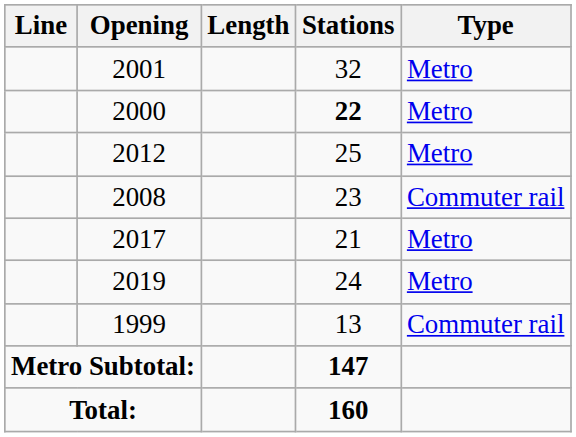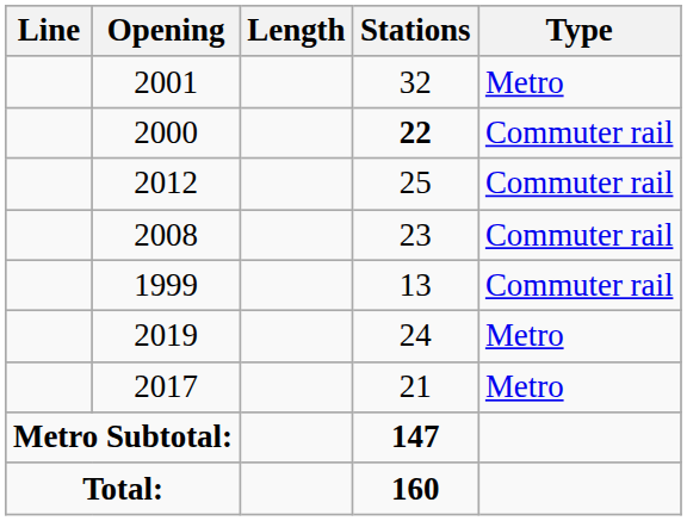2000 | Type: Metro -> Commuter rail
2012 | Type: Metro -> Commuter rail
rows swapped: 1999 <-> 2017
